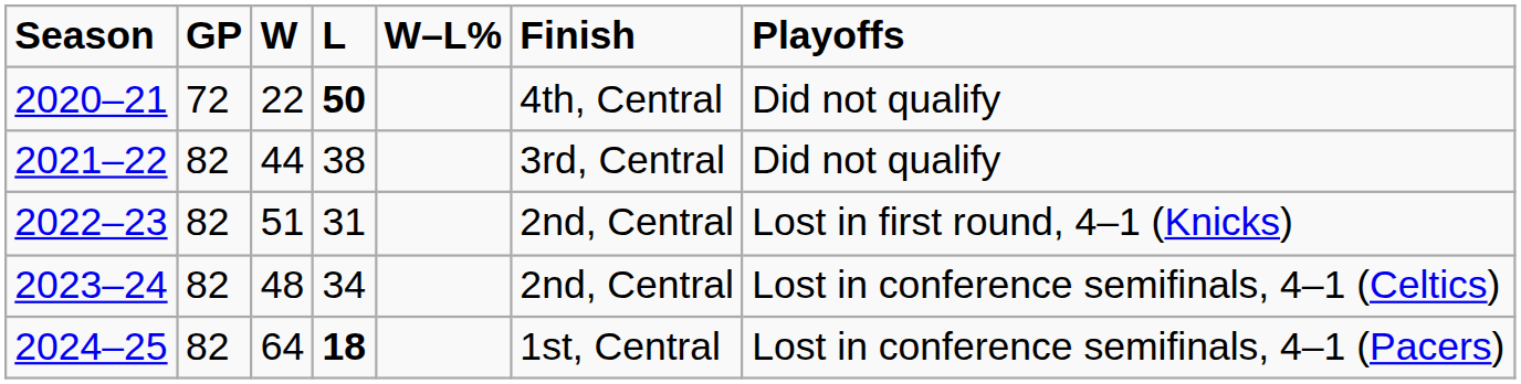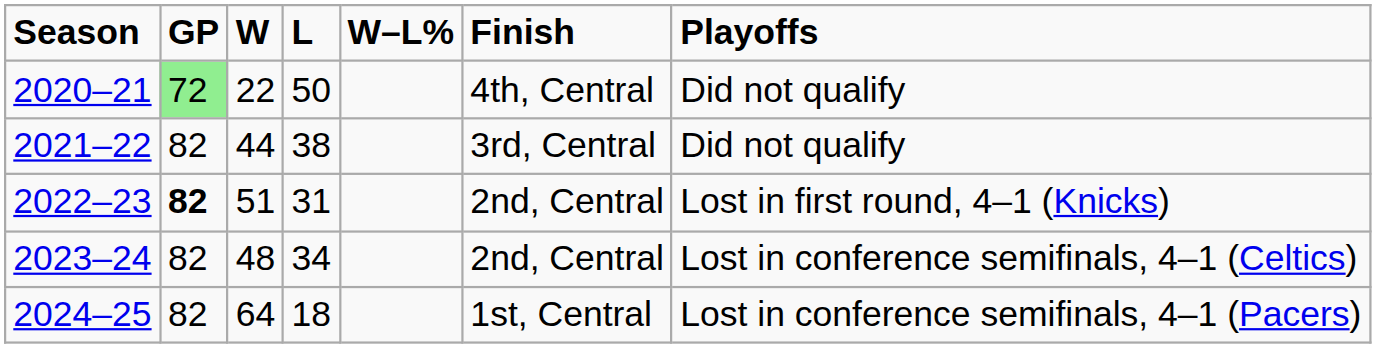2020–21 | column 2: no background -> lightgreen background
2020–21 | column 4: bold -> normal
2022–23 | column 2: normal -> bold
2024–25 | column 4: bold -> normal
